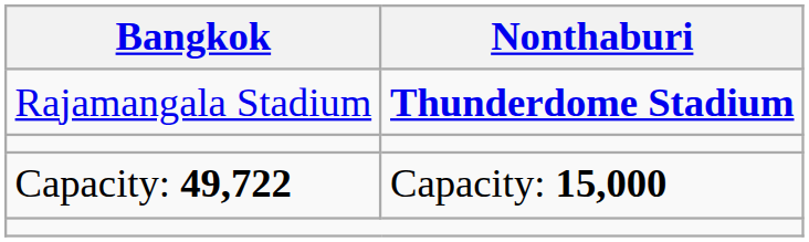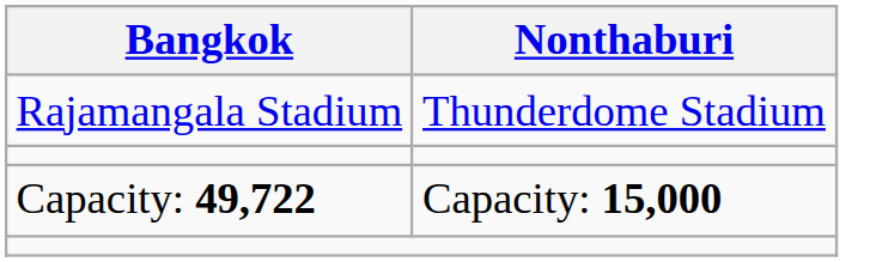row 2 | Nonthaburi: bold -> normal
